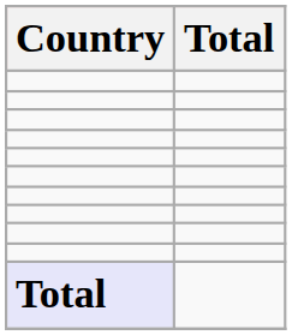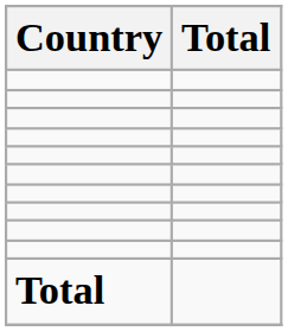row 12 | Country: lavender background -> no background
